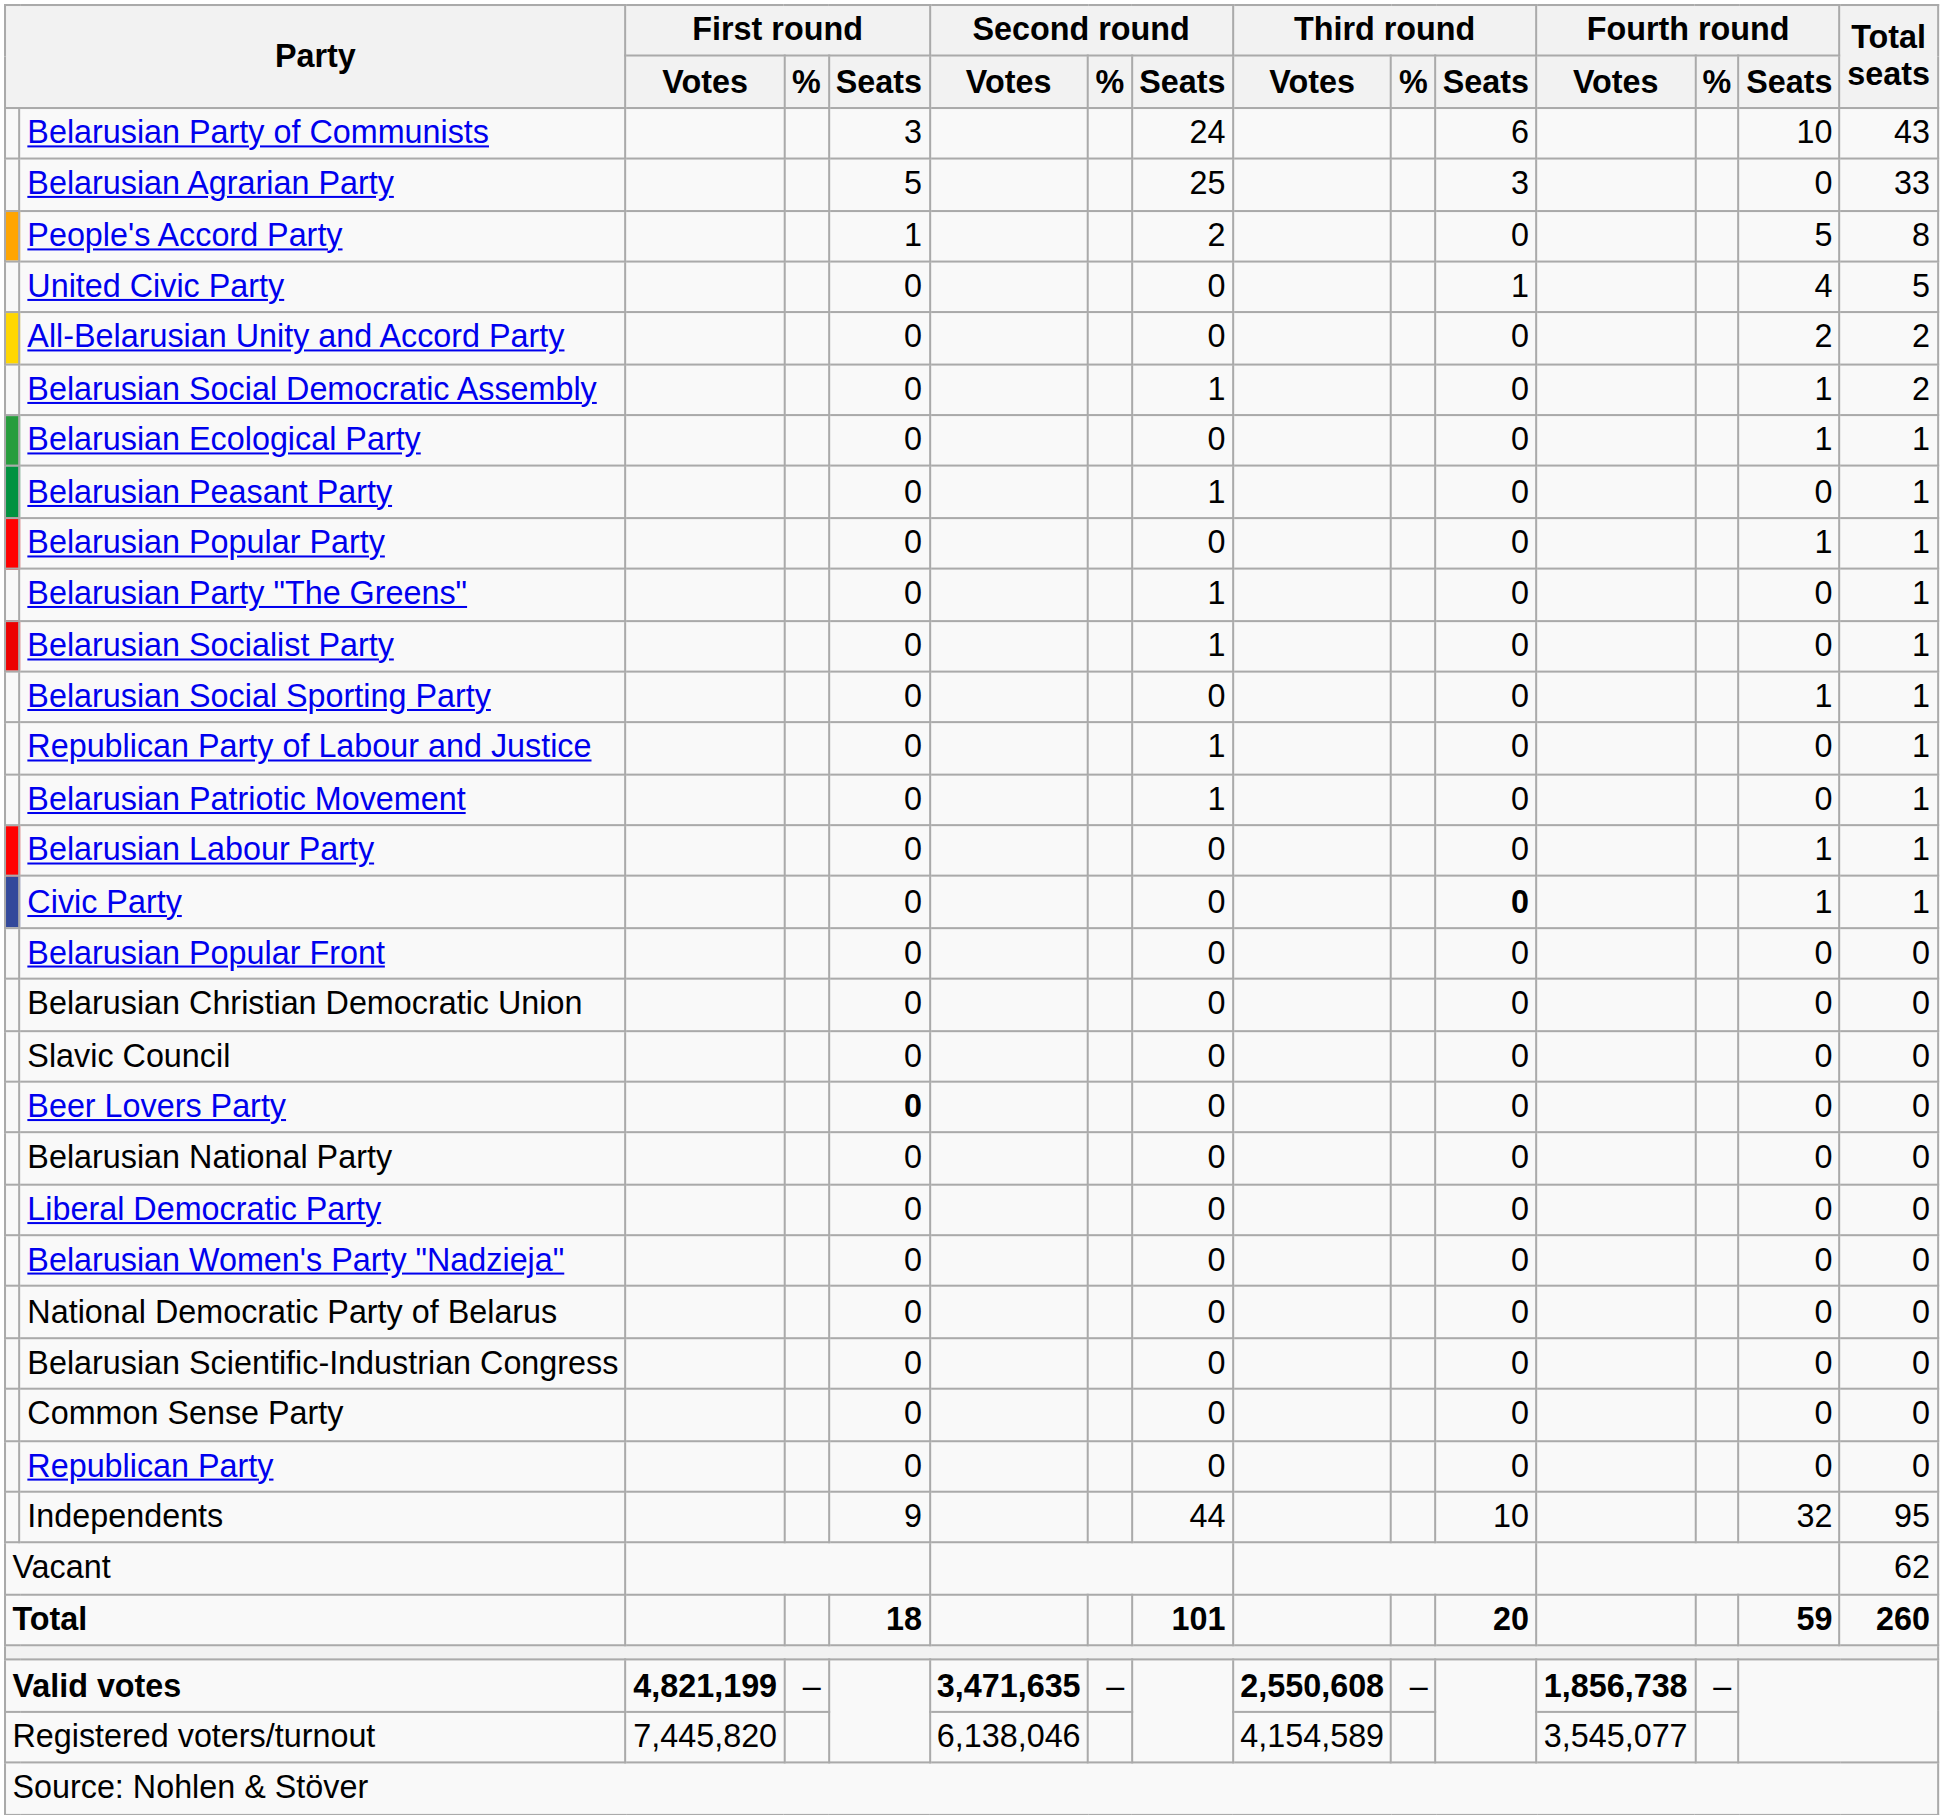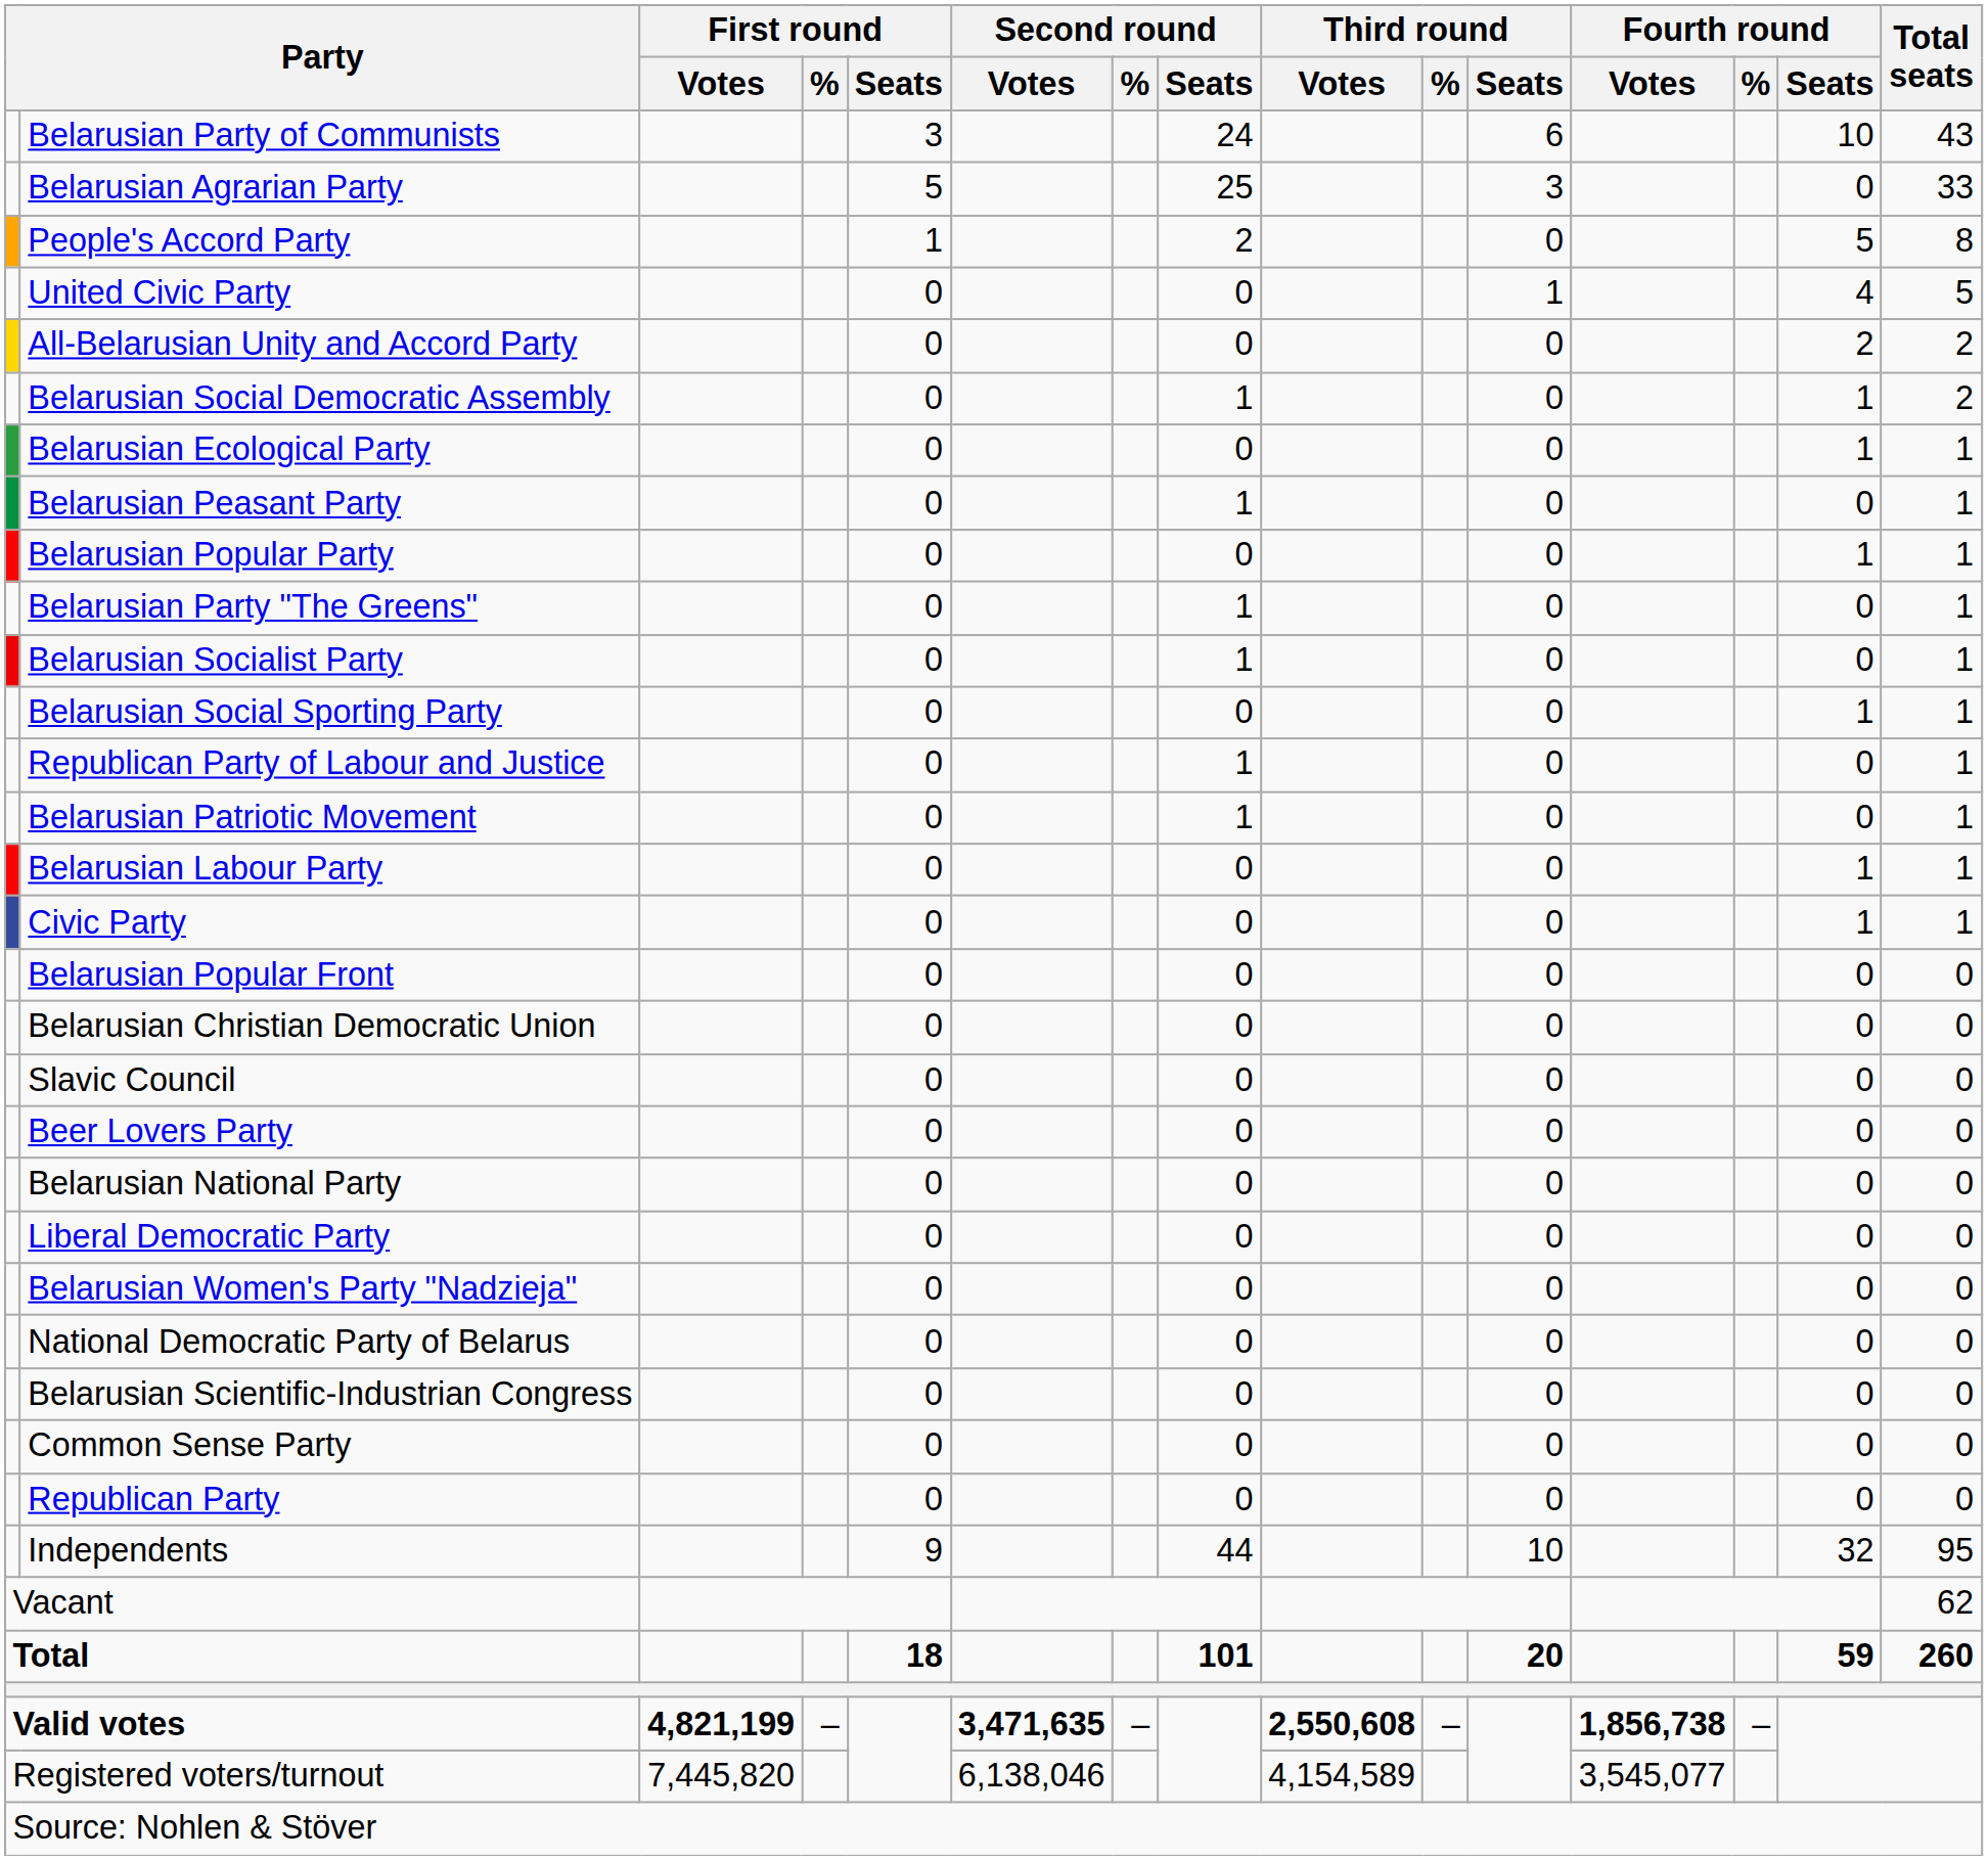Civic Party | Third round / Seats: bold -> normal
Beer Lovers Party | First round / Seats: bold -> normal
